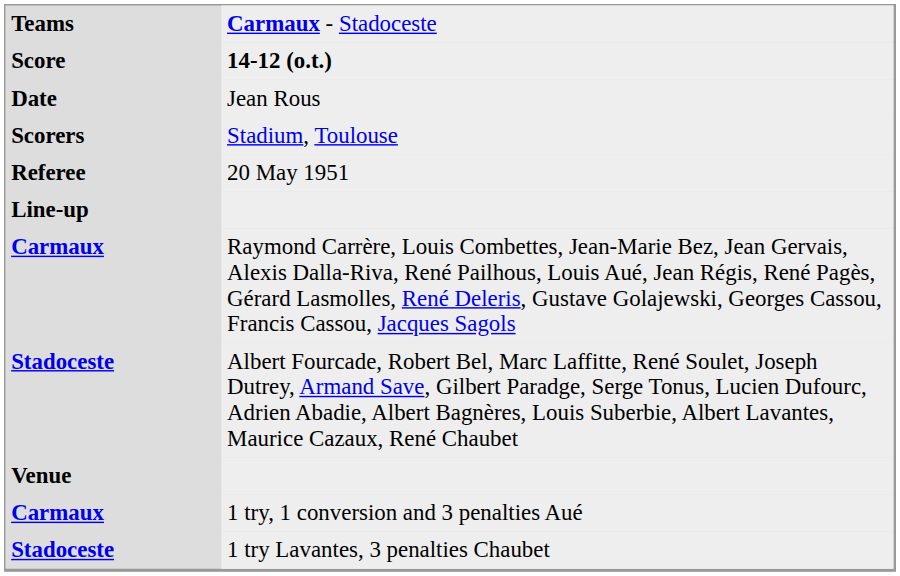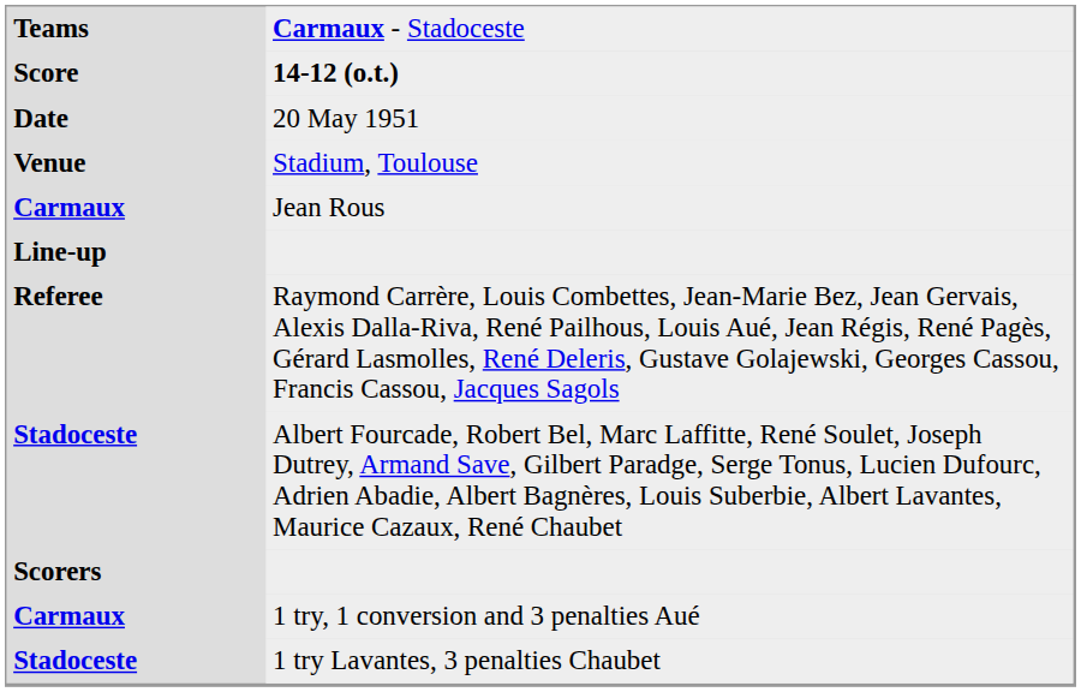row 3 | column 2: Jean Rous -> 20 May 1951
row 4 | column 1: Scorers -> Venue
row 5 | column 1: Referee -> Carmaux
row 5 | column 2: 20 May 1951 -> Jean Rous
row 7 | column 1: Carmaux -> Referee
row 9 | column 1: Venue -> Scorers
